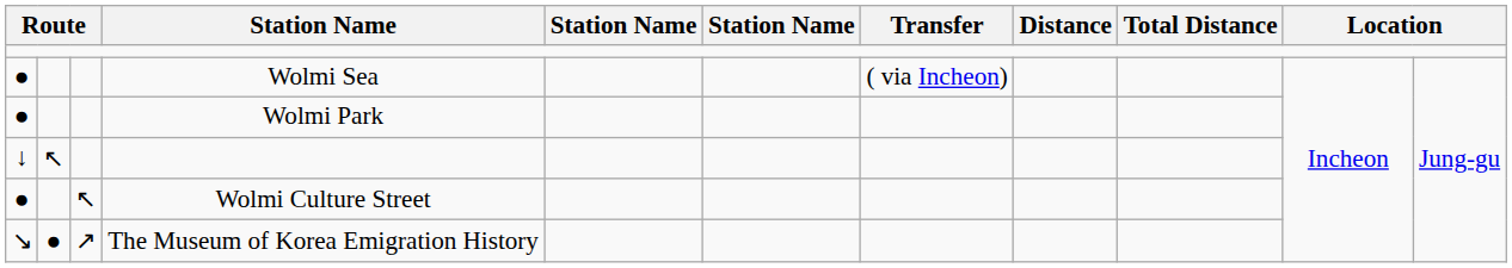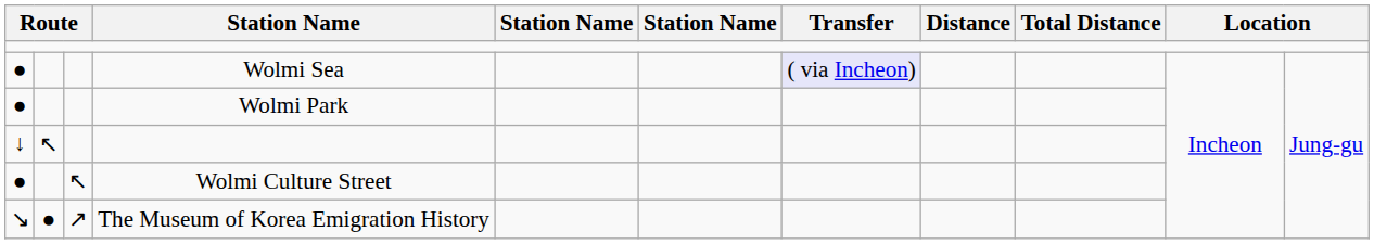Wolmi Sea | Transfer: no background -> lavender background
